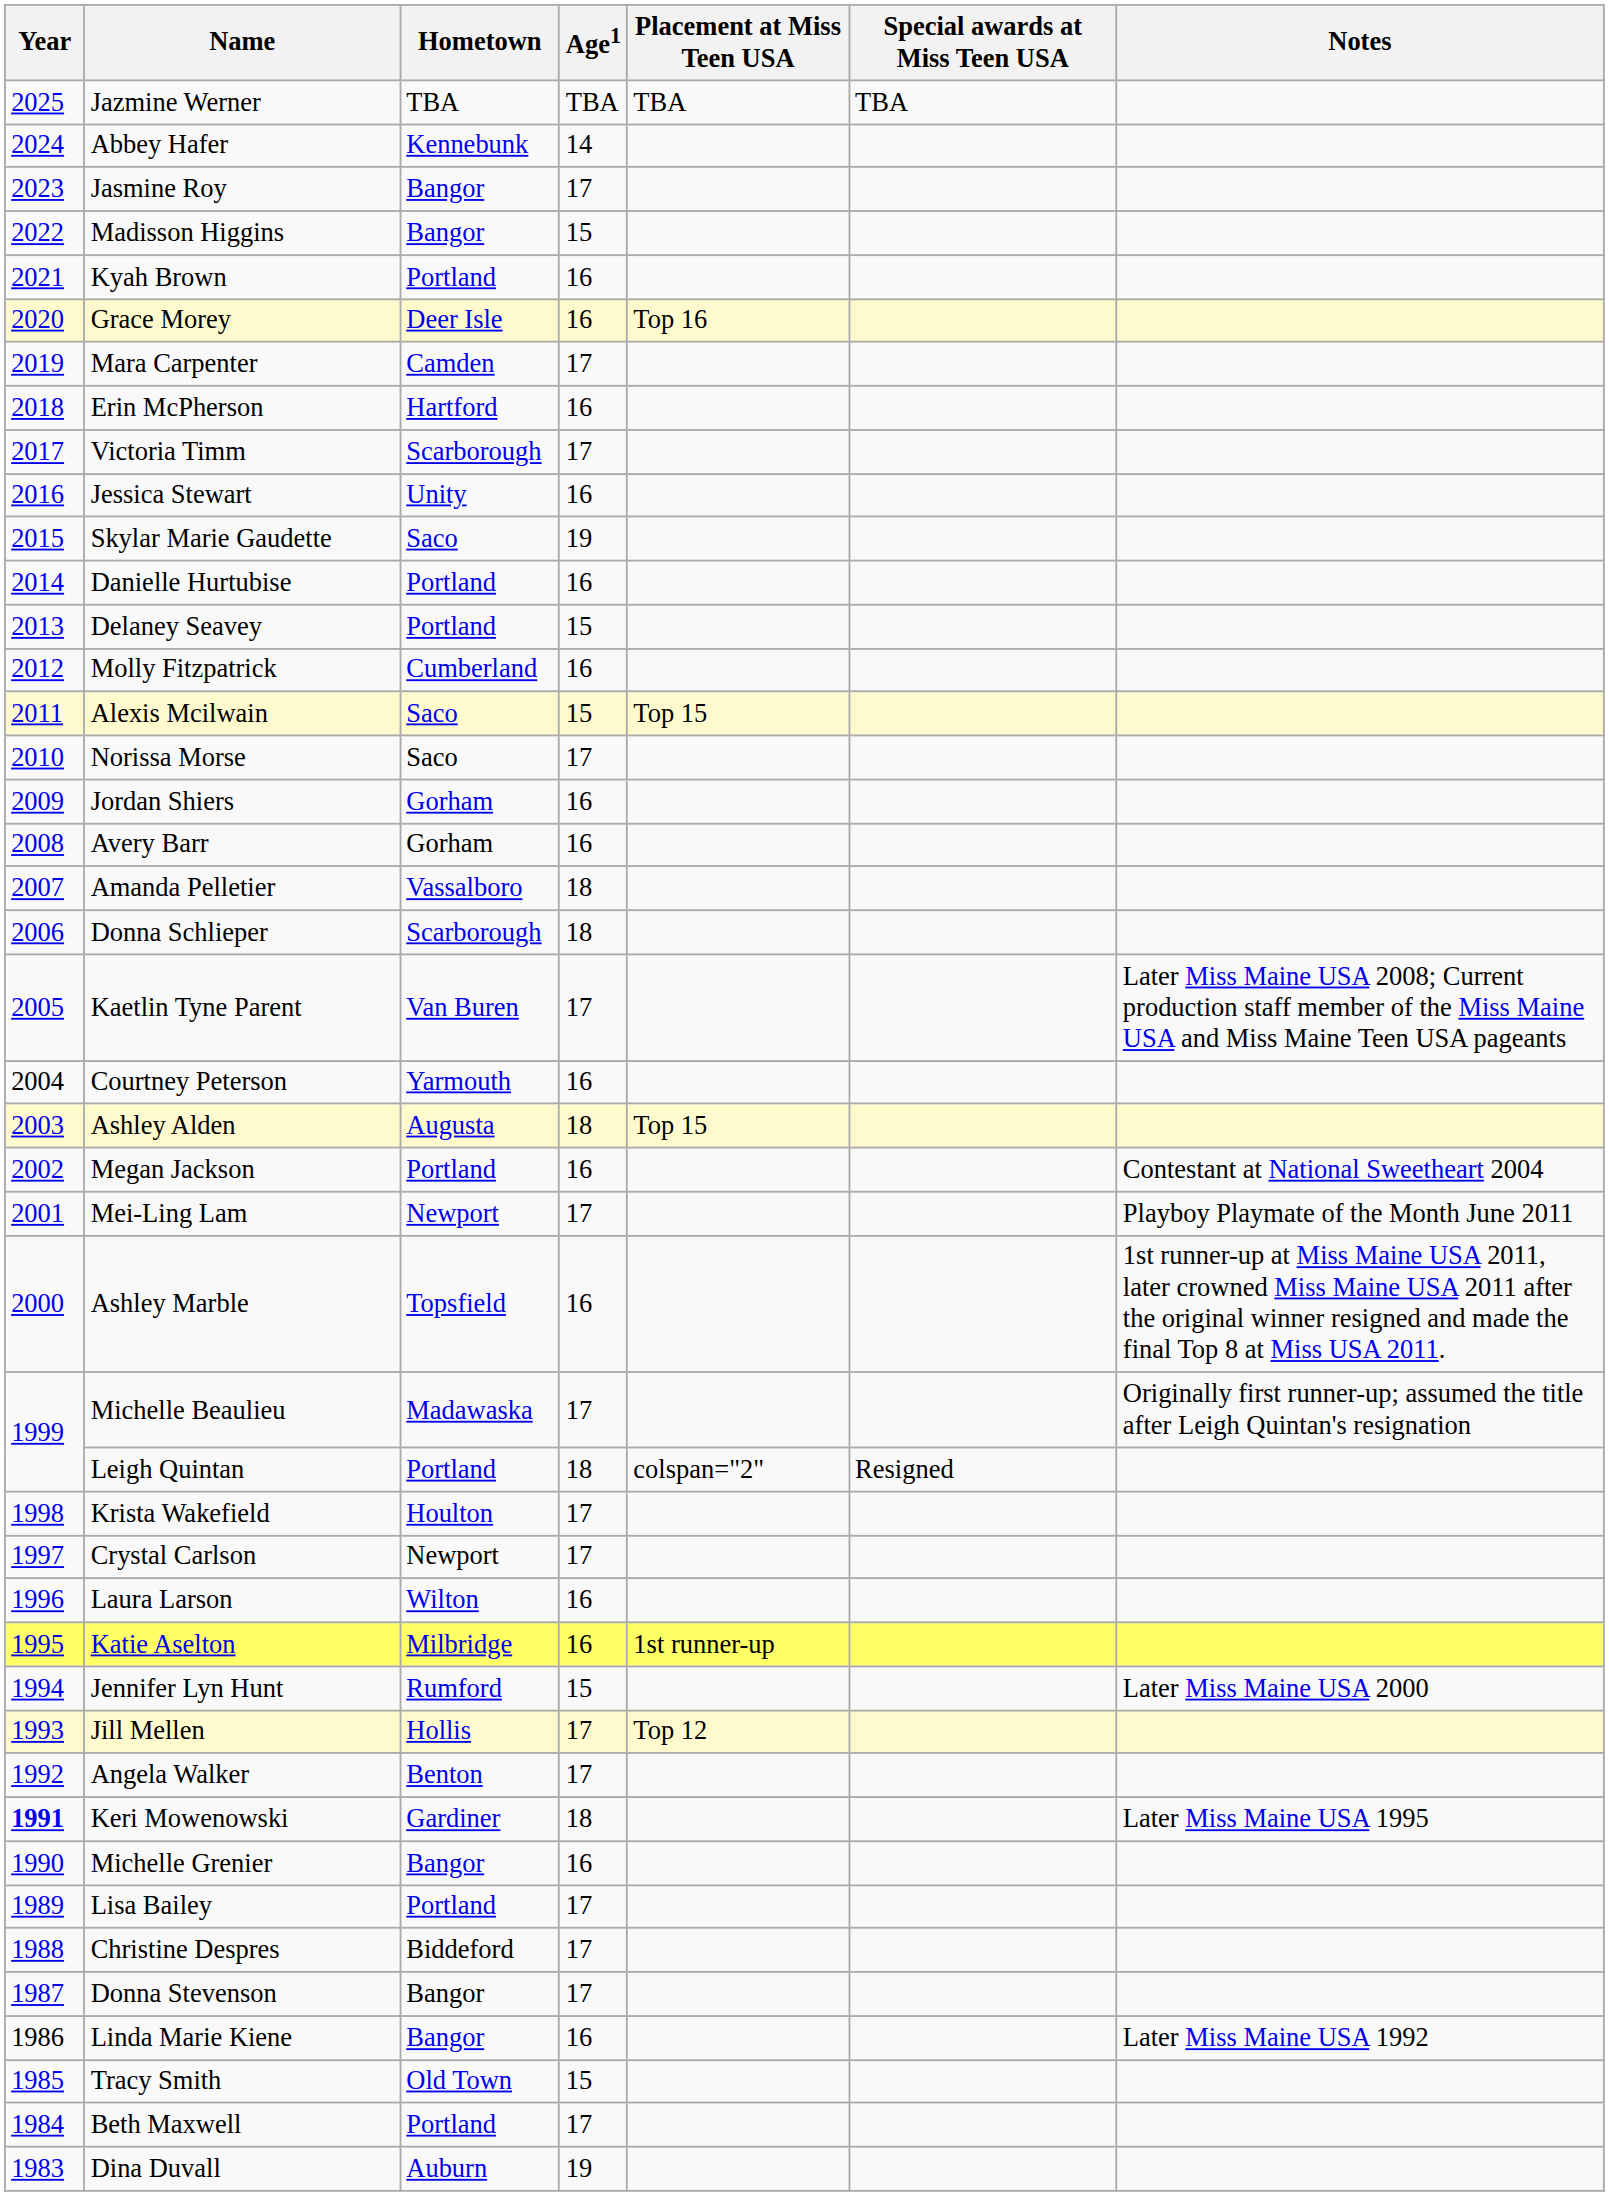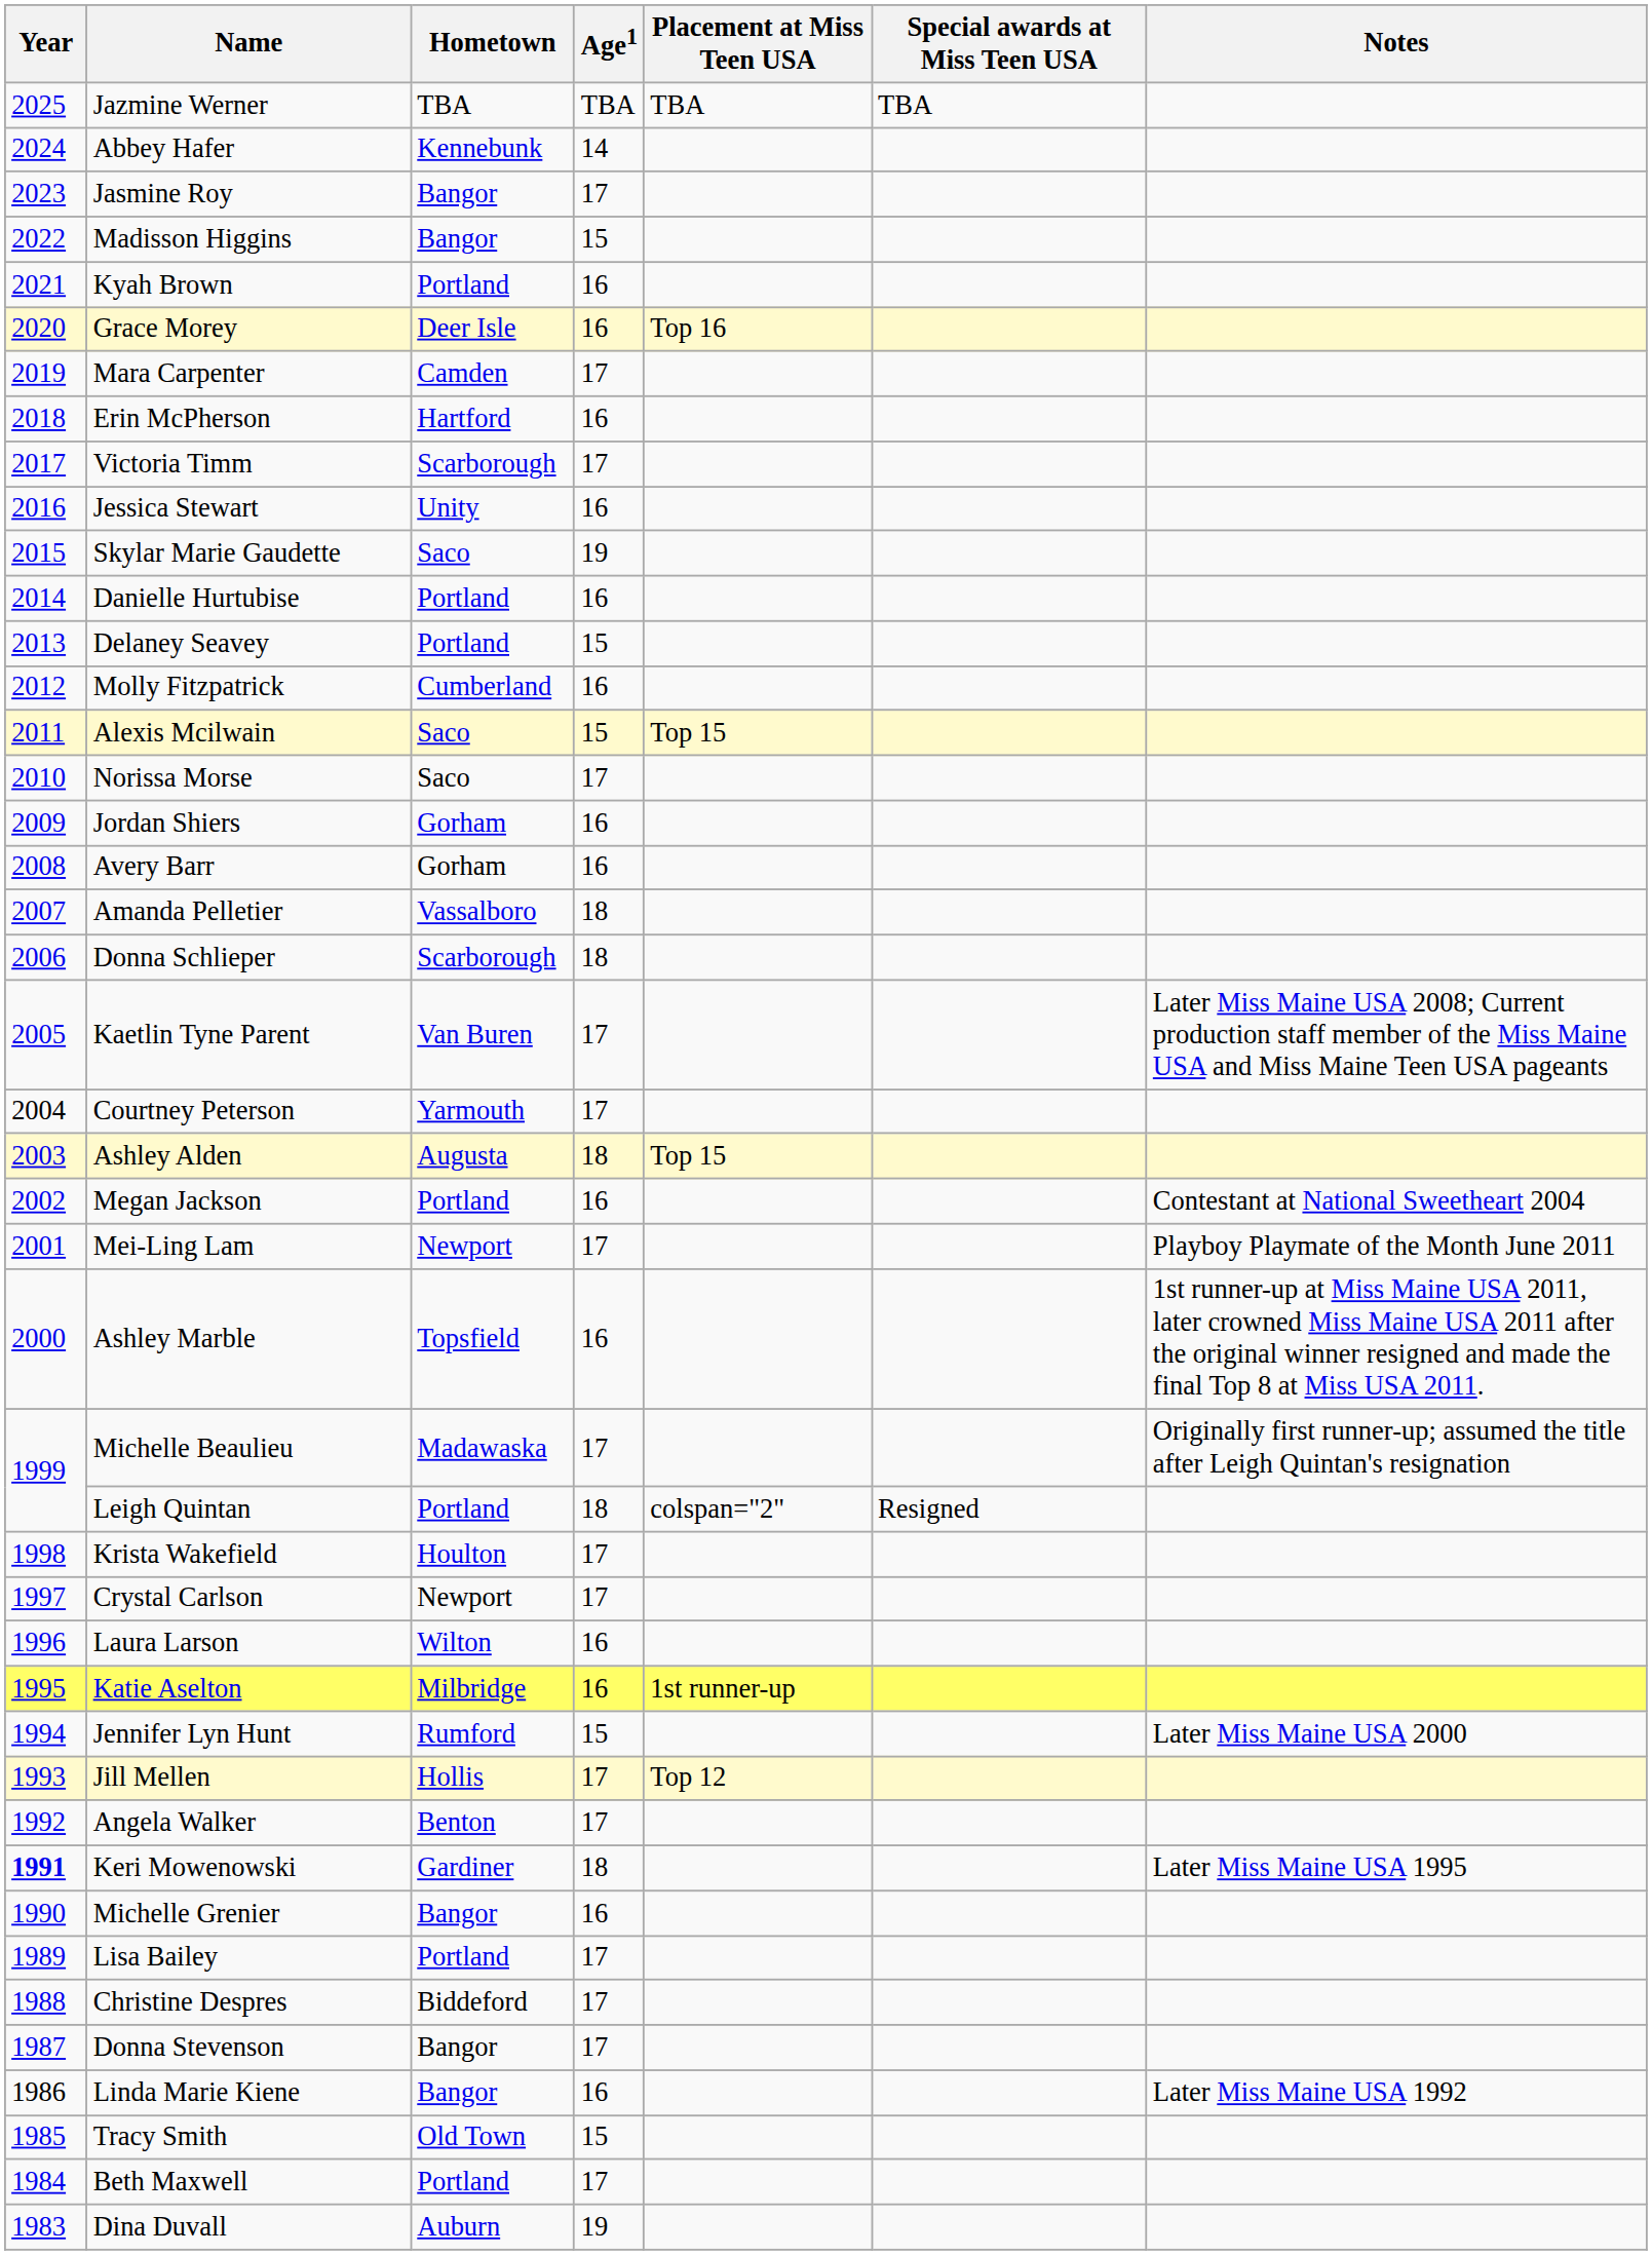Courtney Peterson | Age1: 16 -> 17
